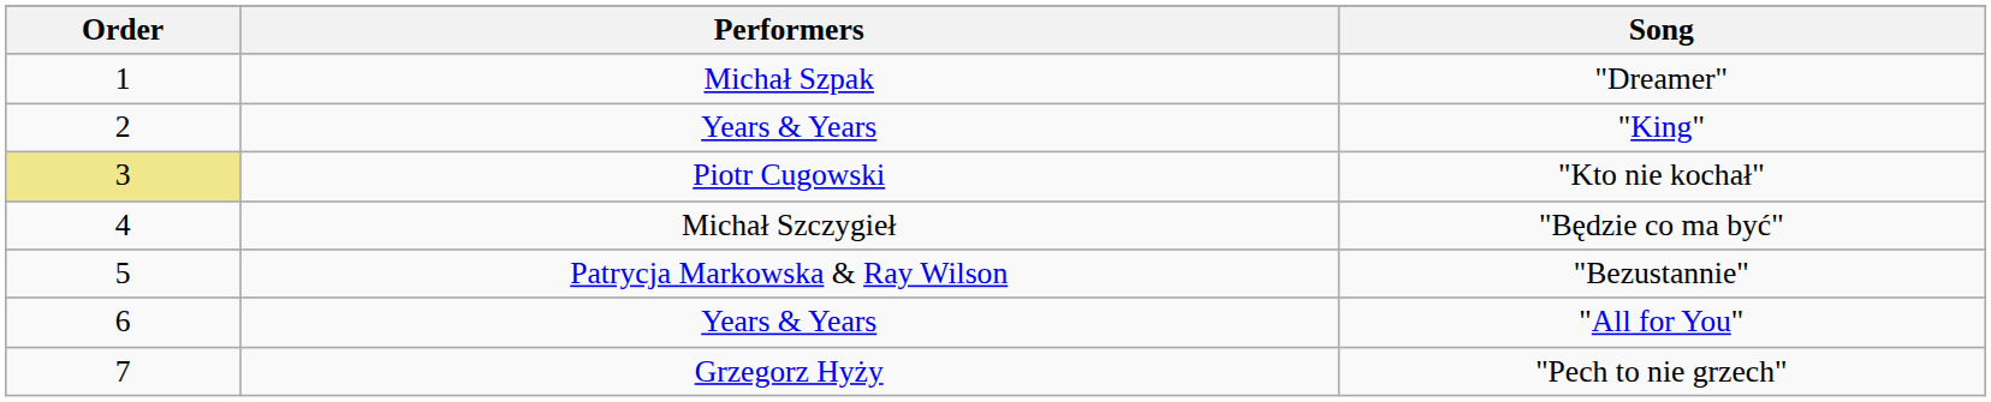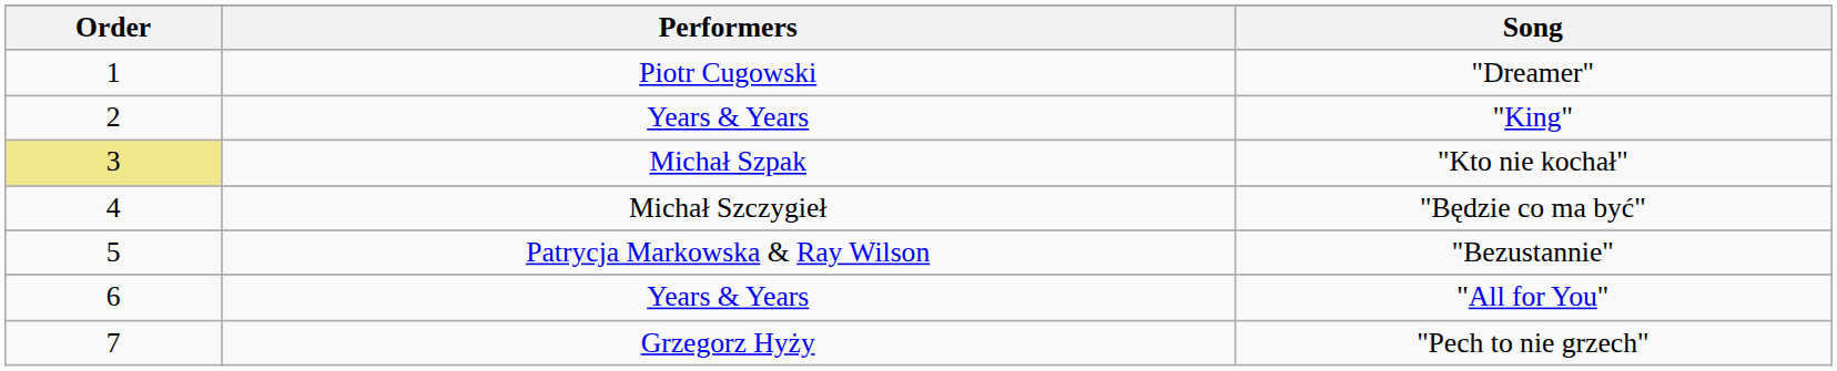"Dreamer" | Performers: Michał Szpak -> Piotr Cugowski
"Kto nie kochał" | Performers: Piotr Cugowski -> Michał Szpak
